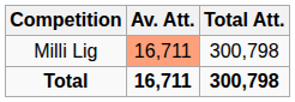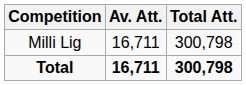Milli Lig | Av. Att.: lightsalmon background -> no background
